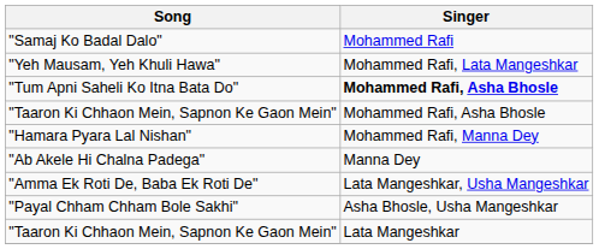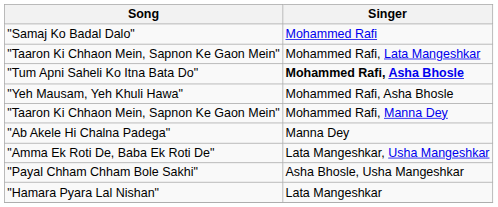row 3 | Song: "Yeh Mausam, Yeh Khuli Hawa" -> "Taaron Ki Chhaon Mein, Sapnon Ke Gaon Mein"
row 5 | Song: "Taaron Ki Chhaon Mein, Sapnon Ke Gaon Mein" -> "Yeh Mausam, Yeh Khuli Hawa"
row 6 | Song: "Hamara Pyara Lal Nishan" -> "Taaron Ki Chhaon Mein, Sapnon Ke Gaon Mein"
row 10 | Song: "Taaron Ki Chhaon Mein, Sapnon Ke Gaon Mein" -> "Hamara Pyara Lal Nishan"
